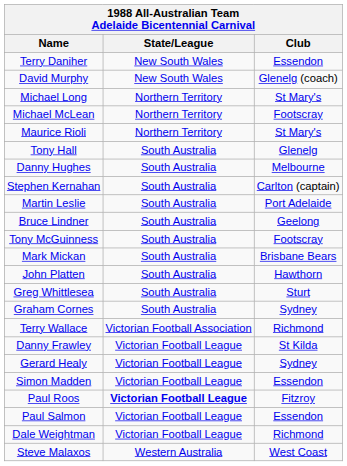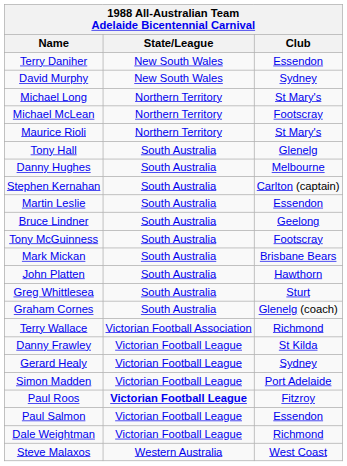David Murphy | Club: Glenelg (coach) -> Sydney
Martin Leslie | Club: Port Adelaide -> Essendon
Graham Cornes | Club: Sydney -> Glenelg (coach)
Simon Madden | Club: Essendon -> Port Adelaide
